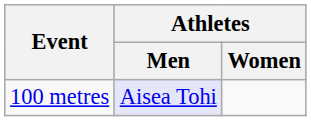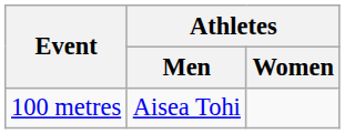100 metres | Athletes / Men: lavender background -> no background
